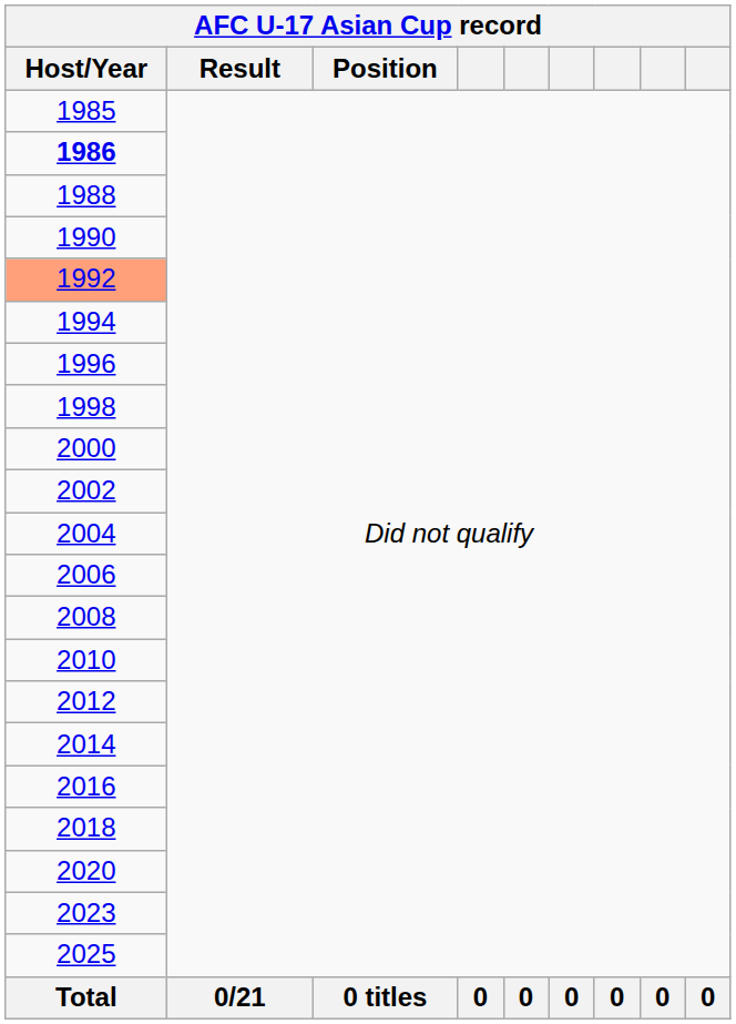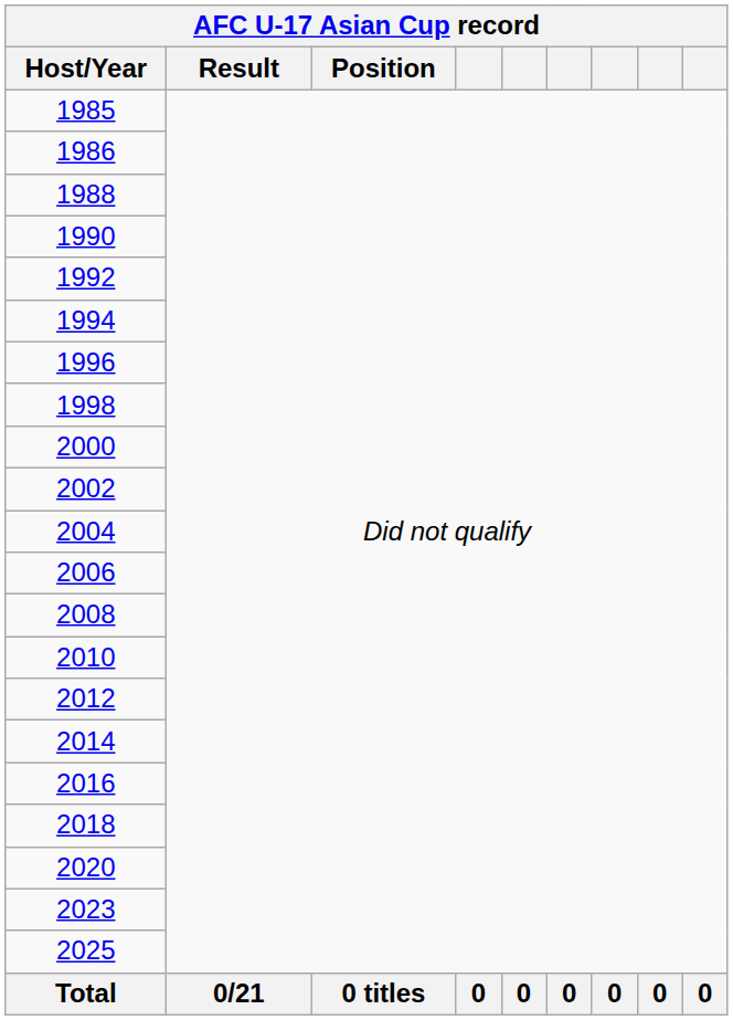1986 | Host/Year: bold -> normal
1992 | Host/Year: lightsalmon background -> no background
